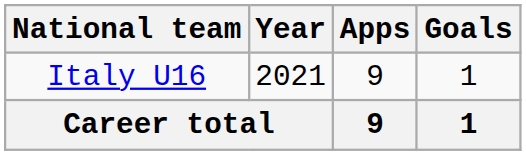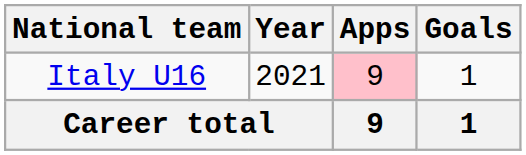Italy U16 | Apps: no background -> pink background
